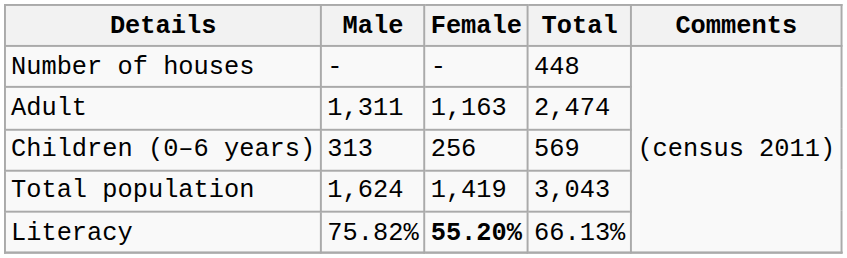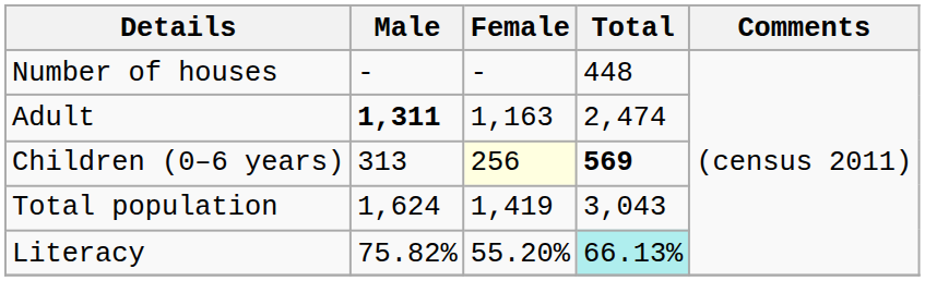Adult | Male: normal -> bold
Children (0–6 years) | Female: no background -> lightyellow background
Children (0–6 years) | Total: normal -> bold
Literacy | Female: bold -> normal
Literacy | Total: no background -> paleturquoise background
